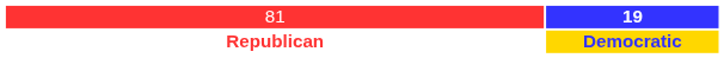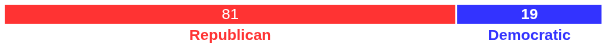Republican | column 2: gold background -> no background
